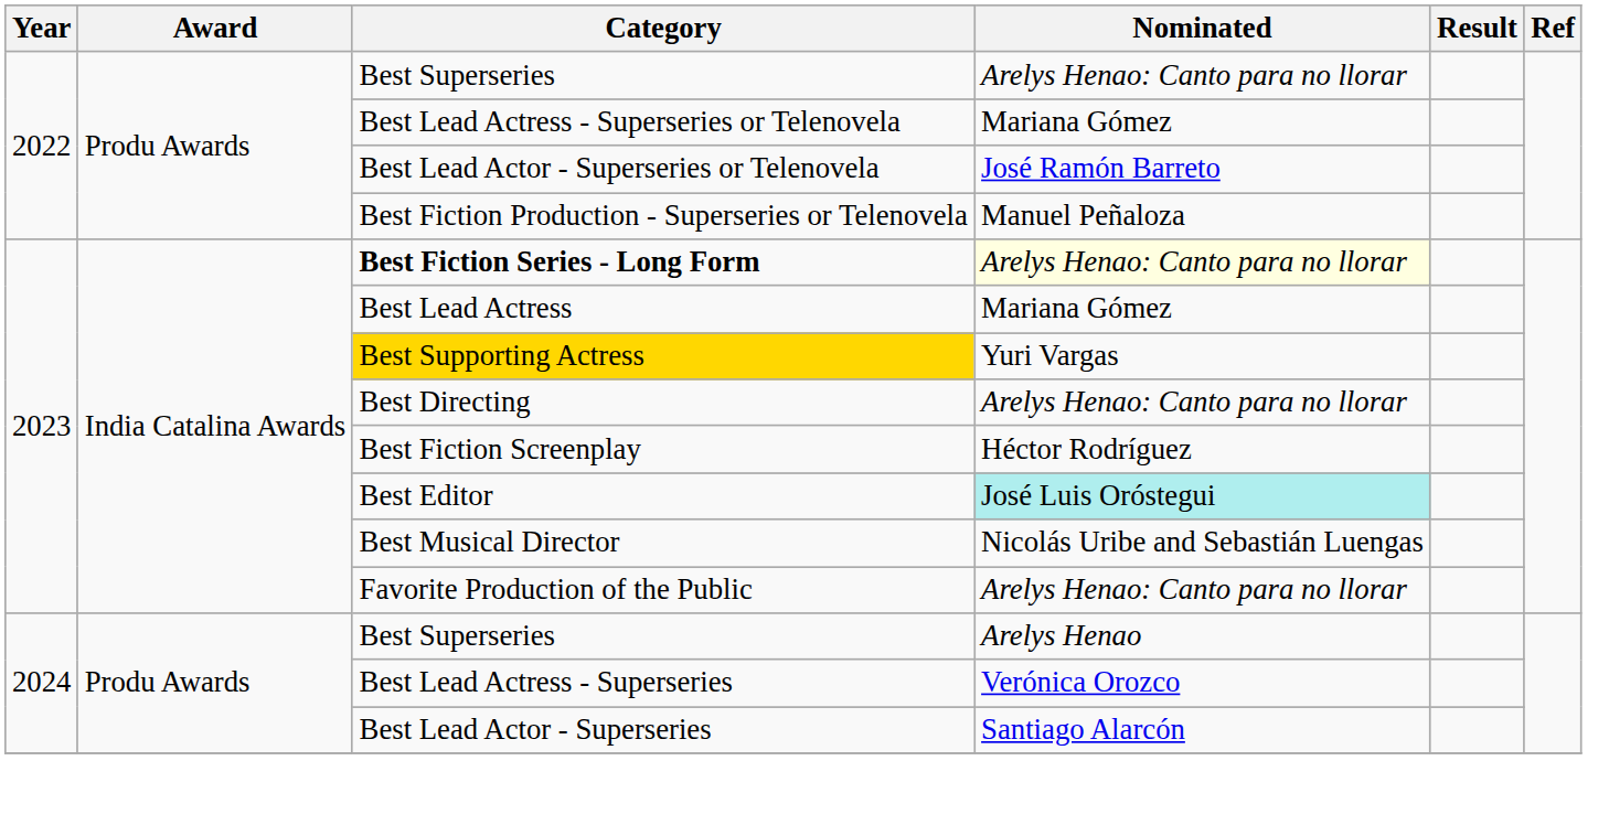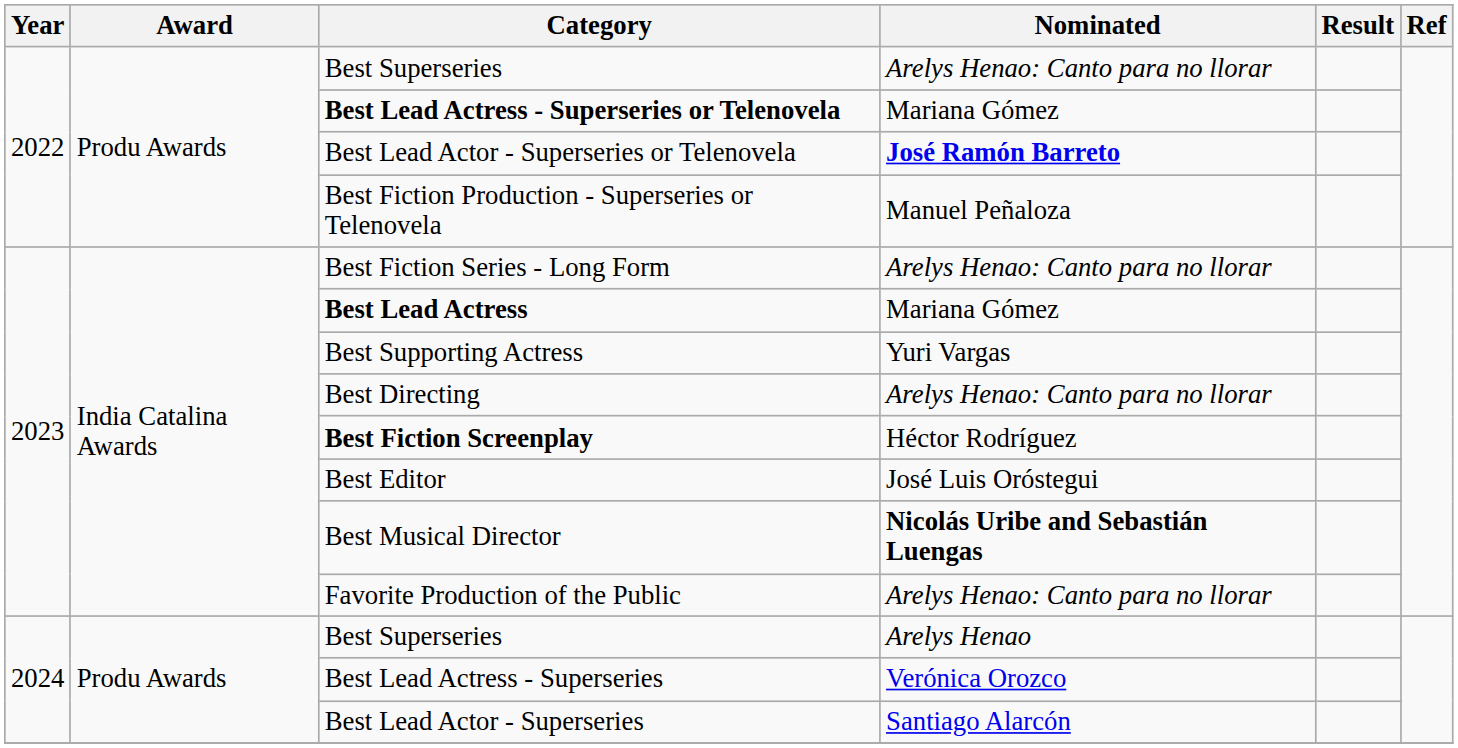Best Lead Actress - Superseries or Telenovela | Category: normal -> bold
Best Lead Actor - Superseries or Telenovela | Nominated: normal -> bold
Best Fiction Series - Long Form | Category: bold -> normal
Best Fiction Series - Long Form | Nominated: lightyellow background -> no background
Best Lead Actress | Category: normal -> bold
Best Supporting Actress | Category: gold background -> no background
Best Fiction Screenplay | Category: normal -> bold
Best Editor | Nominated: paleturquoise background -> no background
Best Musical Director | Nominated: normal -> bold
